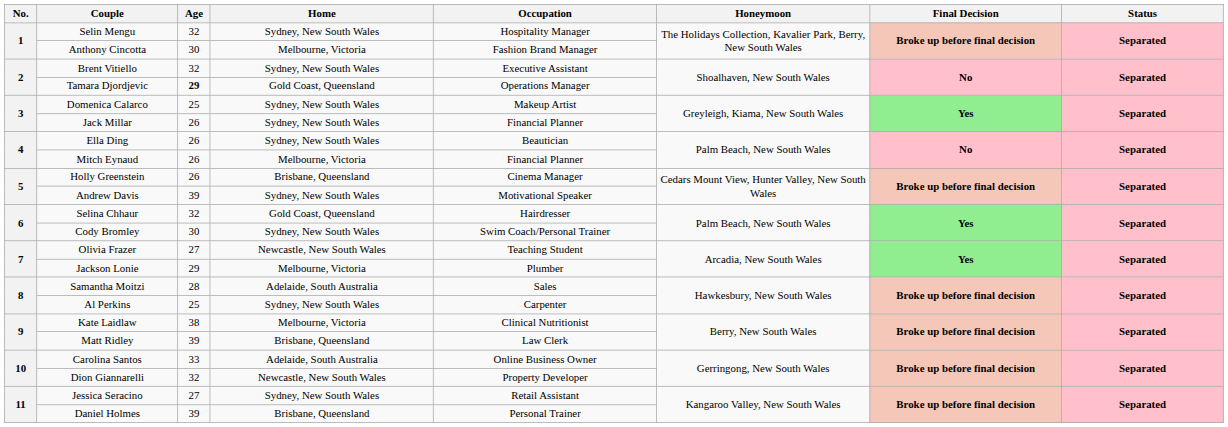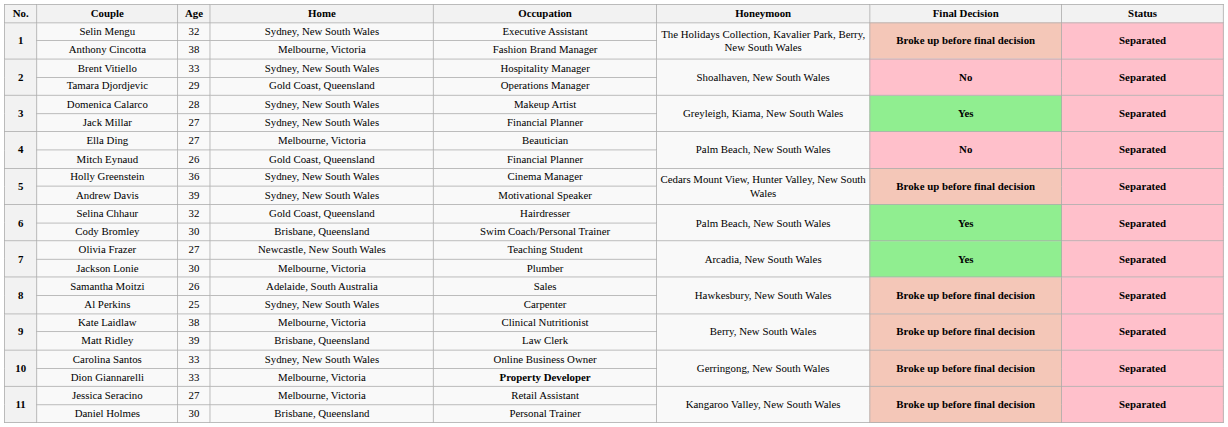Selin Mengu | Occupation: Hospitality Manager -> Executive Assistant
Anthony Cincotta | Age: 30 -> 38
Brent Vitiello | Age: 32 -> 33
Brent Vitiello | Occupation: Executive Assistant -> Hospitality Manager
Tamara Djordjevic | Age: bold -> normal
Domenica Calarco | Age: 25 -> 28
Jack Millar | Age: 26 -> 27
Ella Ding | Age: 26 -> 27
Ella Ding | Home: Sydney, New South Wales -> Melbourne, Victoria
Mitch Eynaud | Home: Melbourne, Victoria -> Gold Coast, Queensland
Holly Greenstein | Age: 26 -> 36
Holly Greenstein | Home: Brisbane, Queensland -> Sydney, New South Wales
Cody Bromley | Home: Sydney, New South Wales -> Brisbane, Queensland
Jackson Lonie | Age: 29 -> 30
Samantha Moitzi | Age: 28 -> 26
Carolina Santos | Home: Adelaide, South Australia -> Sydney, New South Wales
Dion Giannarelli | Age: 32 -> 33
Dion Giannarelli | Home: Newcastle, New South Wales -> Melbourne, Victoria
Dion Giannarelli | Occupation: normal -> bold
Jessica Seracino | Home: Sydney, New South Wales -> Melbourne, Victoria
Daniel Holmes | Age: 39 -> 30
